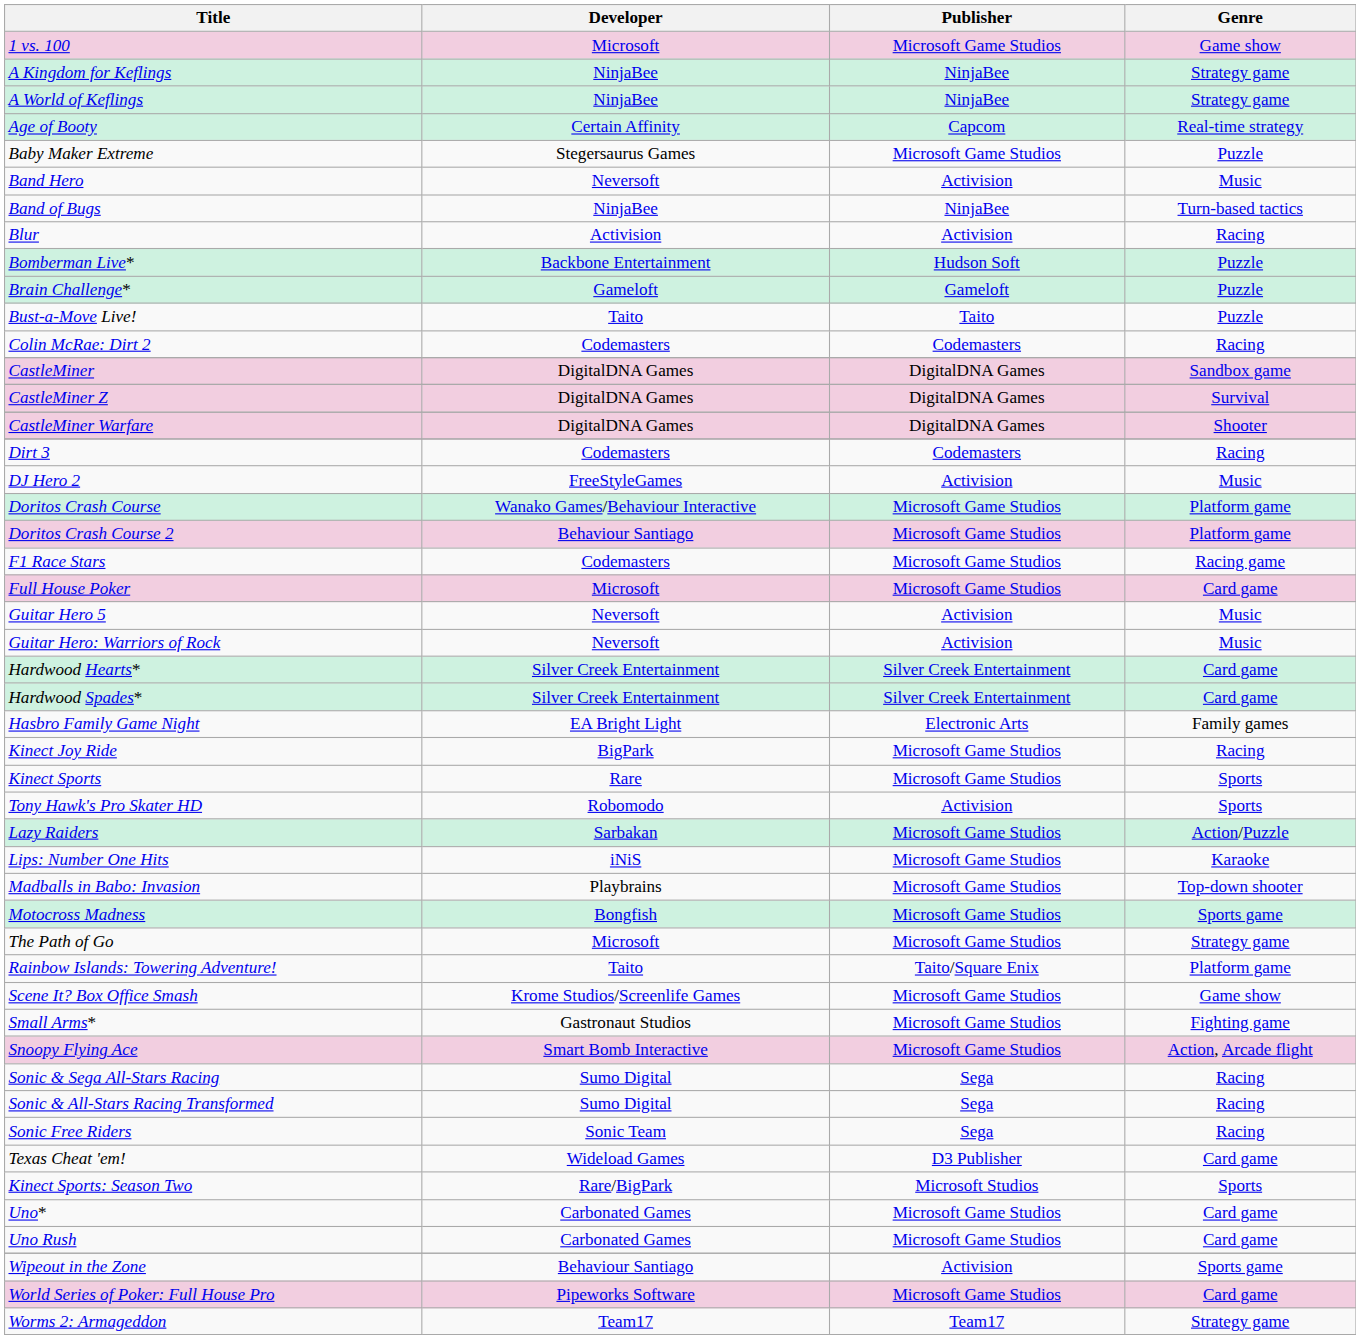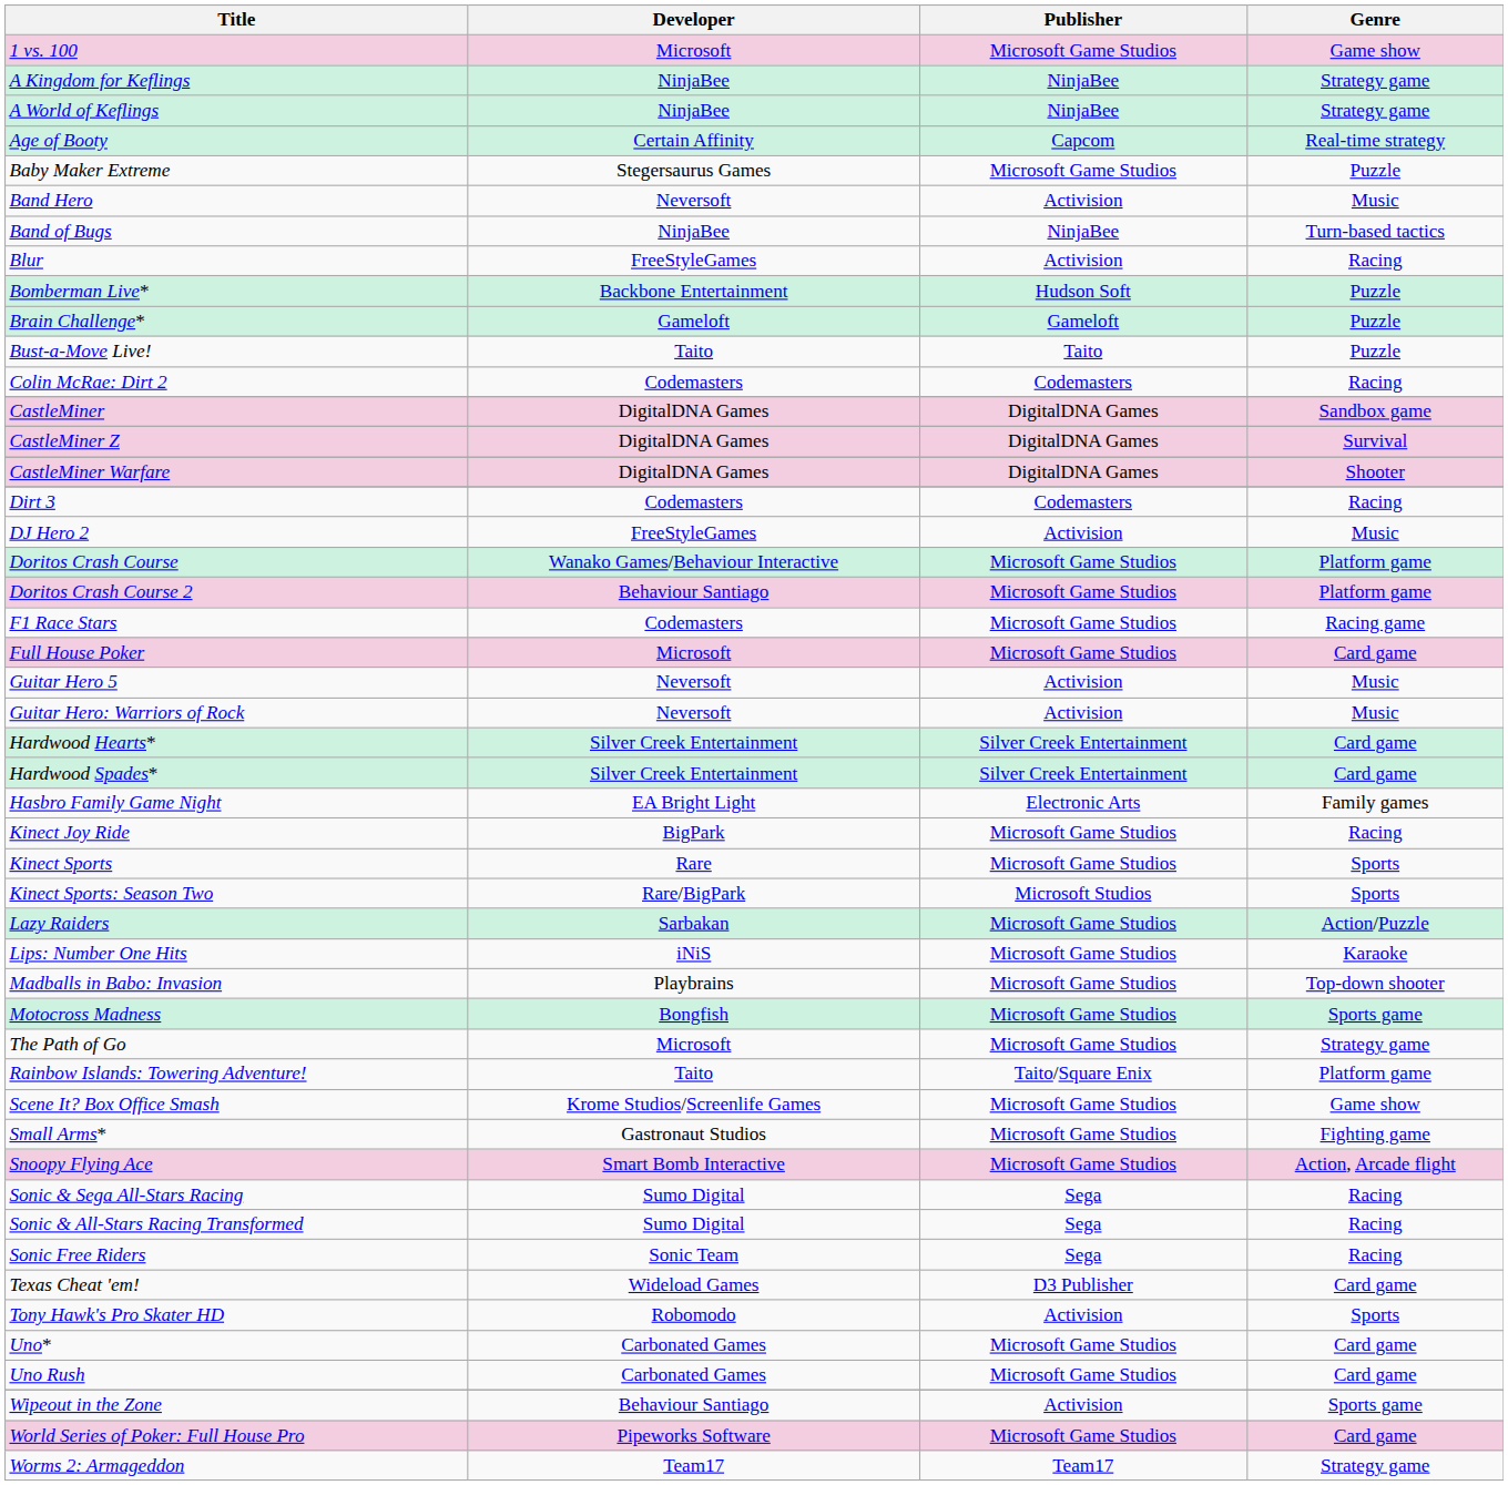Blur | Developer: Activision -> FreeStyleGames
rows swapped: Kinect Sports: Season Two <-> Tony Hawk's Pro Skater HD
